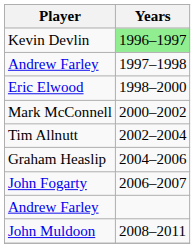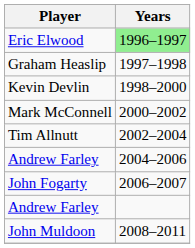row 2 | Player: Kevin Devlin -> Eric Elwood
row 3 | Player: Andrew Farley -> Graham Heaslip
row 4 | Player: Eric Elwood -> Kevin Devlin
row 7 | Player: Graham Heaslip -> Andrew Farley
